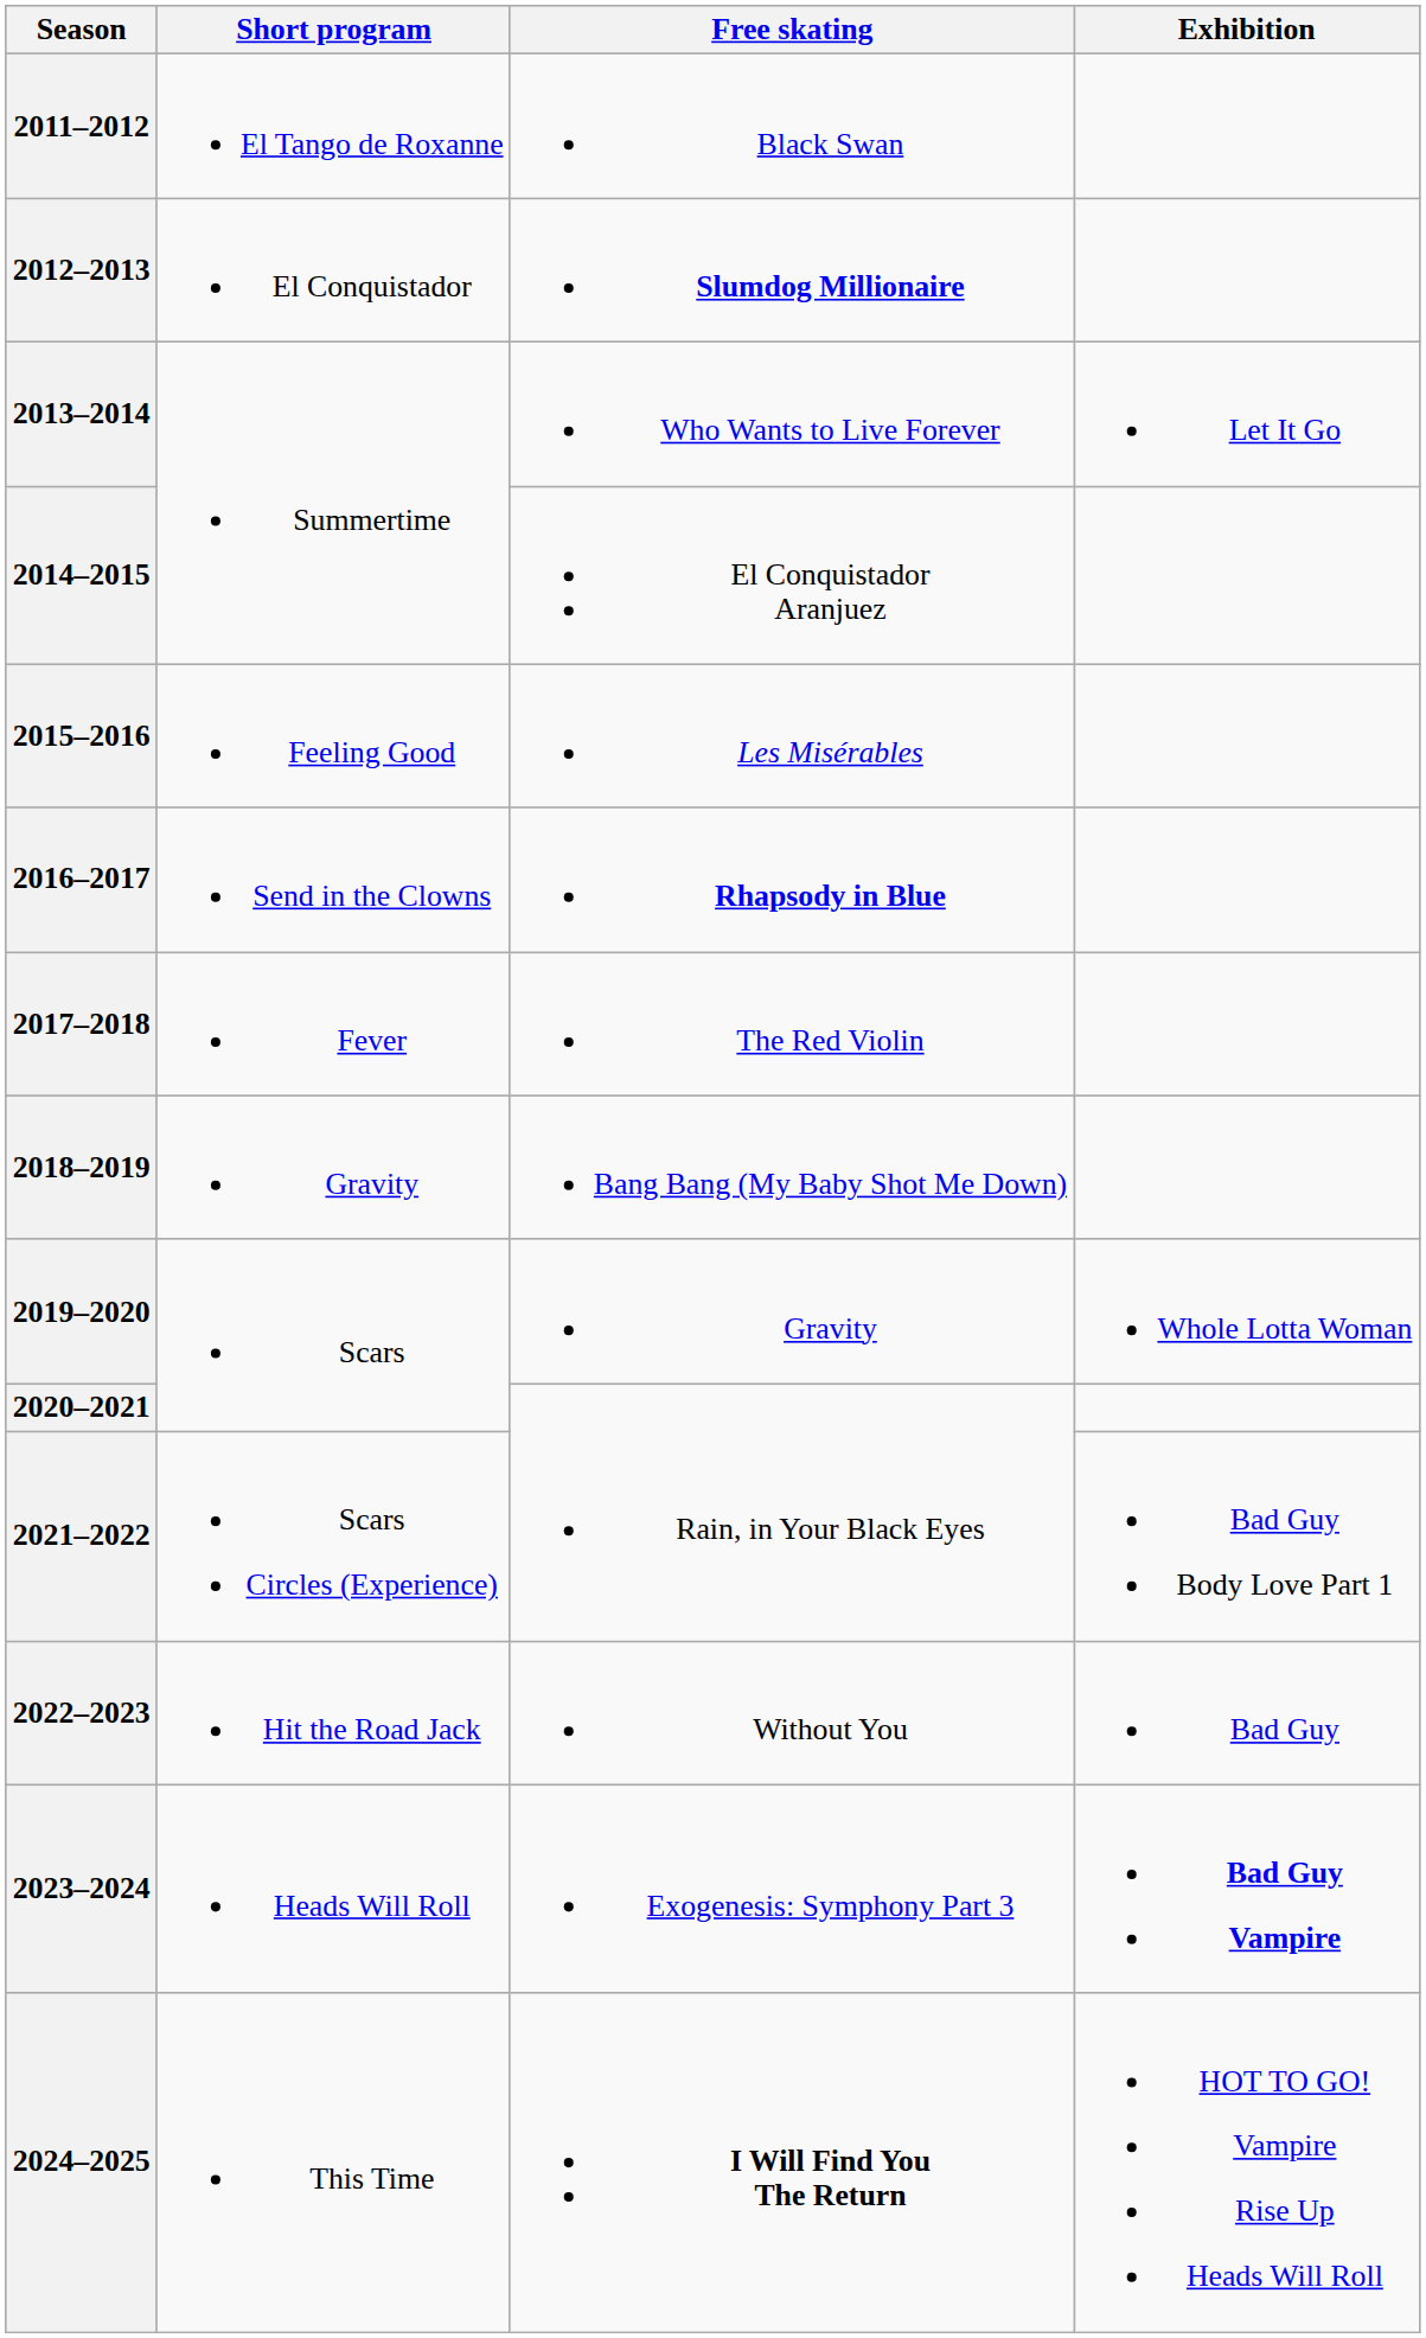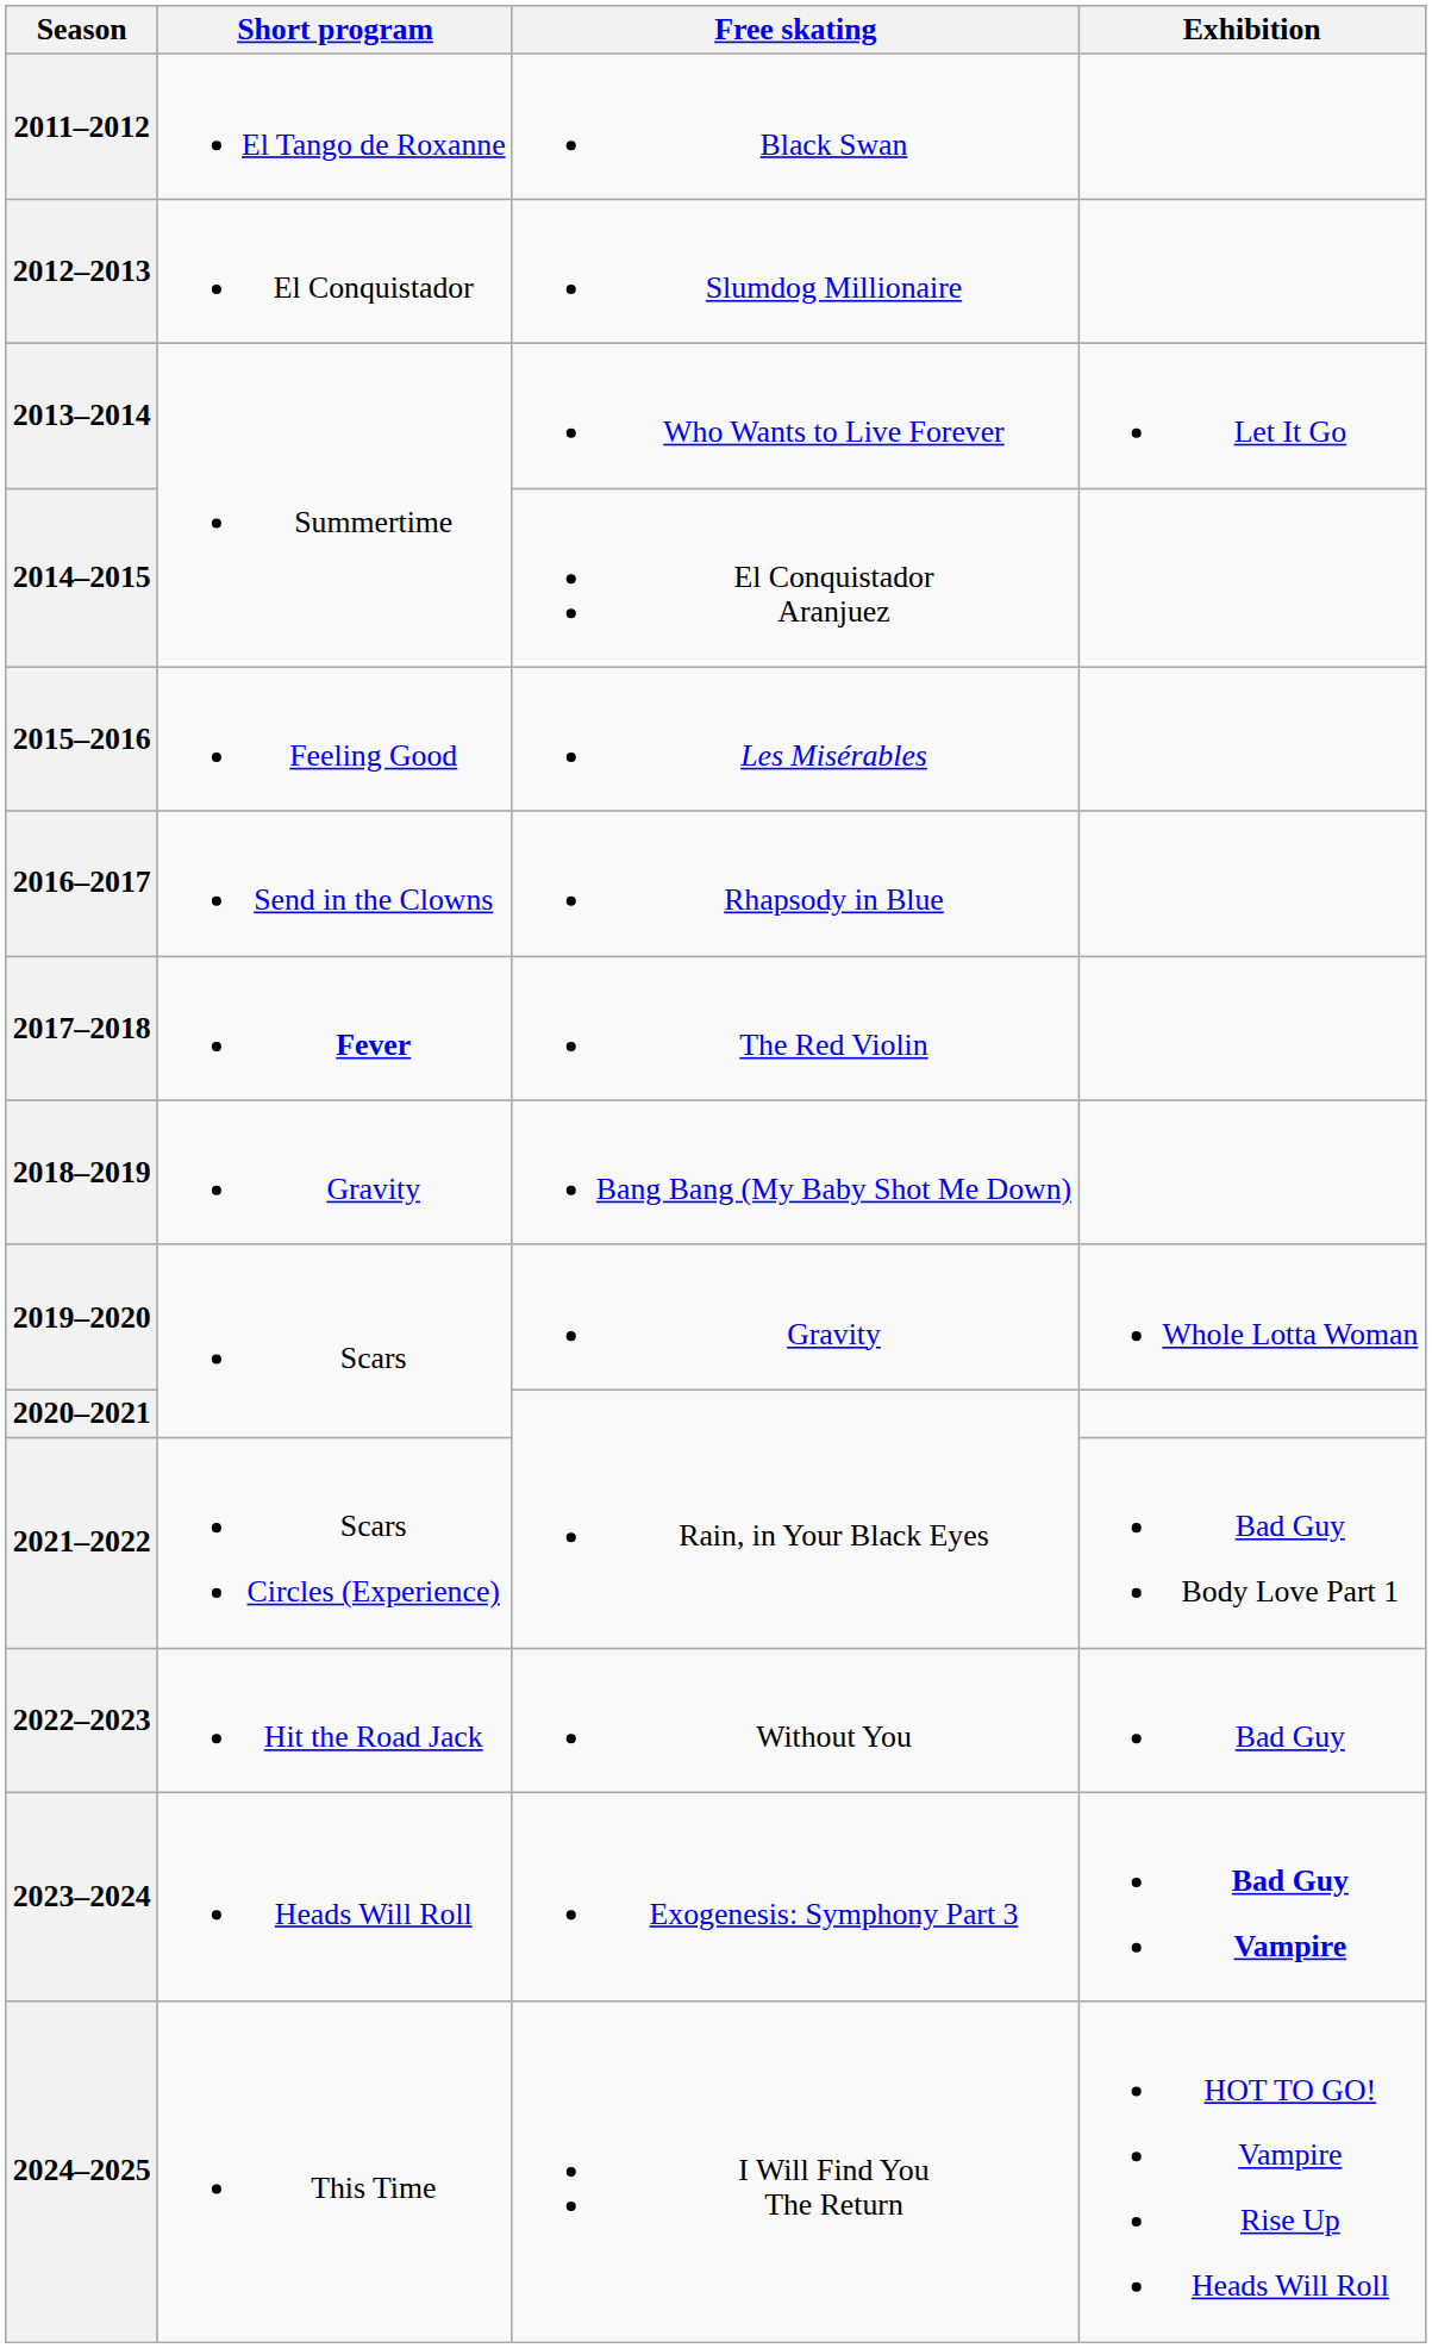2012–2013 | Free skating: bold -> normal
2016–2017 | Free skating: bold -> normal
2017–2018 | Short program: normal -> bold
2024–2025 | Free skating: bold -> normal
